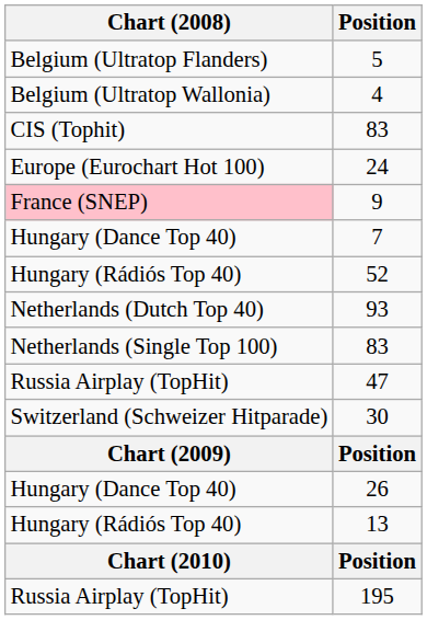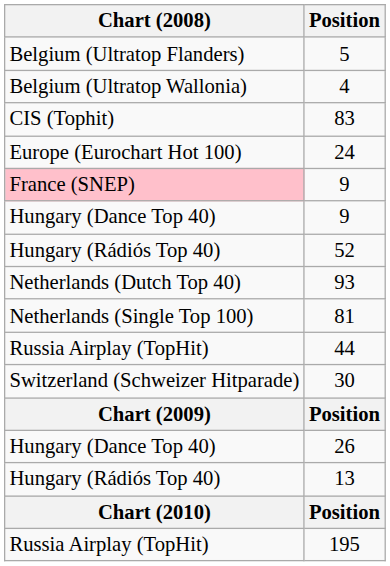row 7 | Position: 7 -> 9
row 10 | Position: 83 -> 81
row 11 | Position: 47 -> 44
